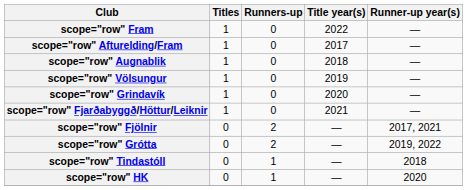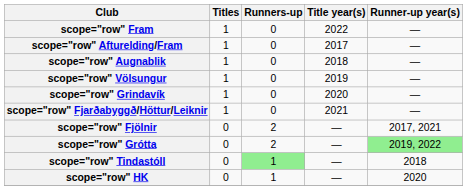scope="row" Grótta | Runner-up year(s): no background -> lightgreen background
scope="row" Tindastóll | Runners-up: no background -> lightgreen background
